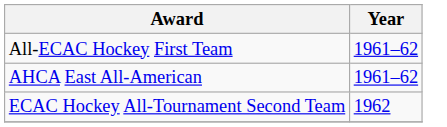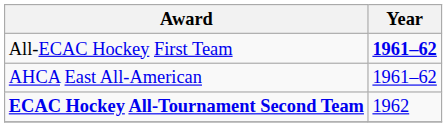row 2 | Year: normal -> bold
row 4 | Award: normal -> bold
